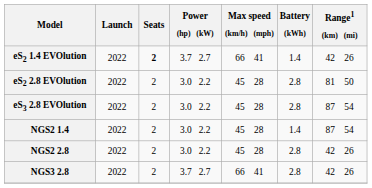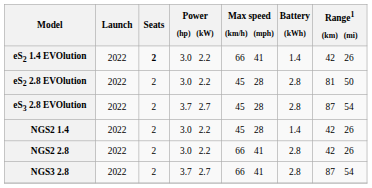eS2 1.4 EVOlution | Power (hp) (kW): 3.7 2.7 -> 3.0 2.2
eS3 2.8 EVOlution | Power (hp) (kW): 3.0 2.2 -> 3.7 2.7
NGS2 1.4 | Range1 (km) (mi): 87 54 -> 42 26
NGS2 2.8 | Max speed (km/h) (mph): 45 28 -> 66 41
NGS3 2.8 | Range1 (km) (mi): 42 26 -> 87 54
